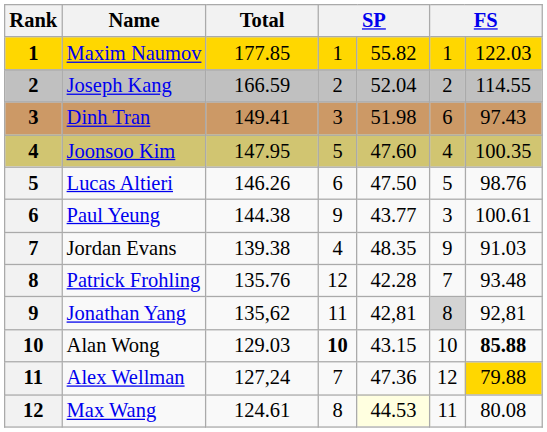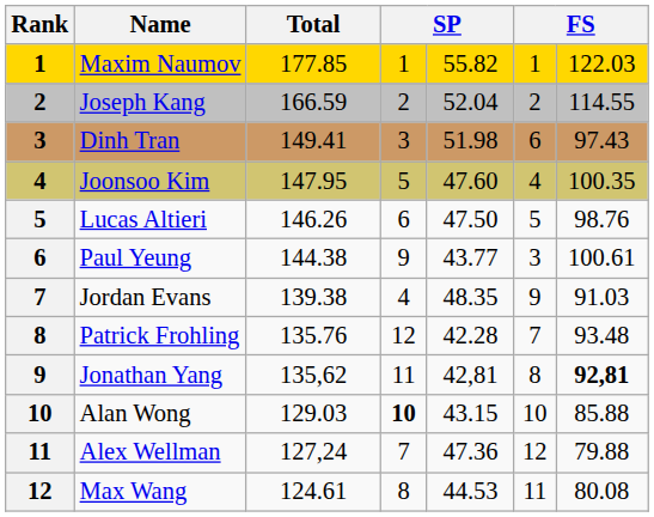Jonathan Yang | column 6: lightgrey background -> no background
Jonathan Yang | column 7: normal -> bold
Alan Wong | column 7: bold -> normal
Alex Wellman | column 7: gold background -> no background
Max Wang | column 5: lightyellow background -> no background
